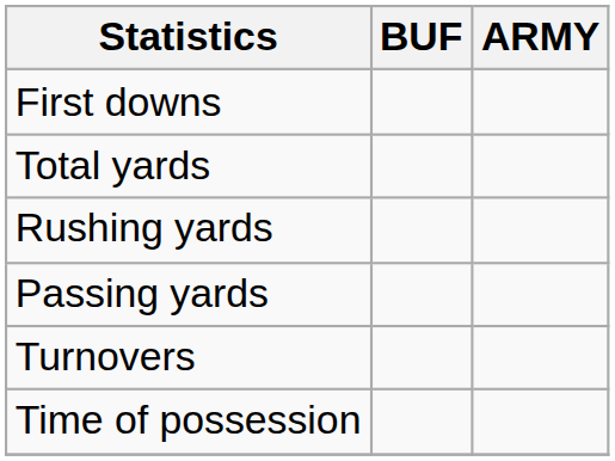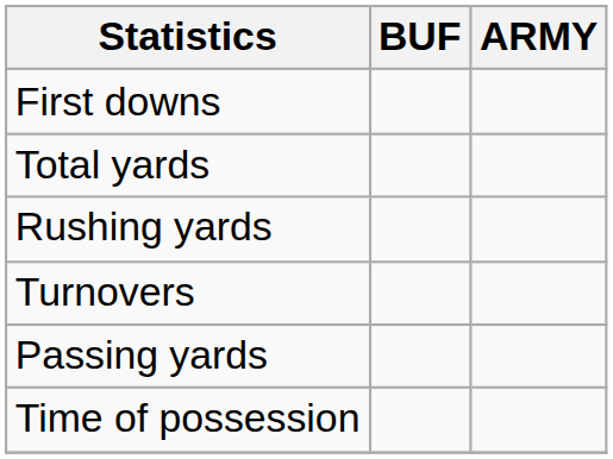rows swapped: Passing yards <-> Turnovers
